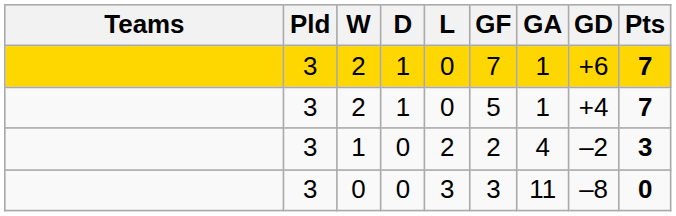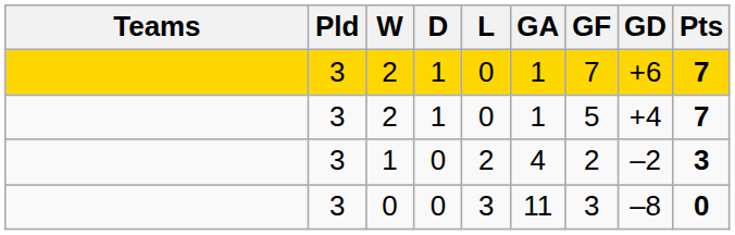columns swapped: GF <-> GA
